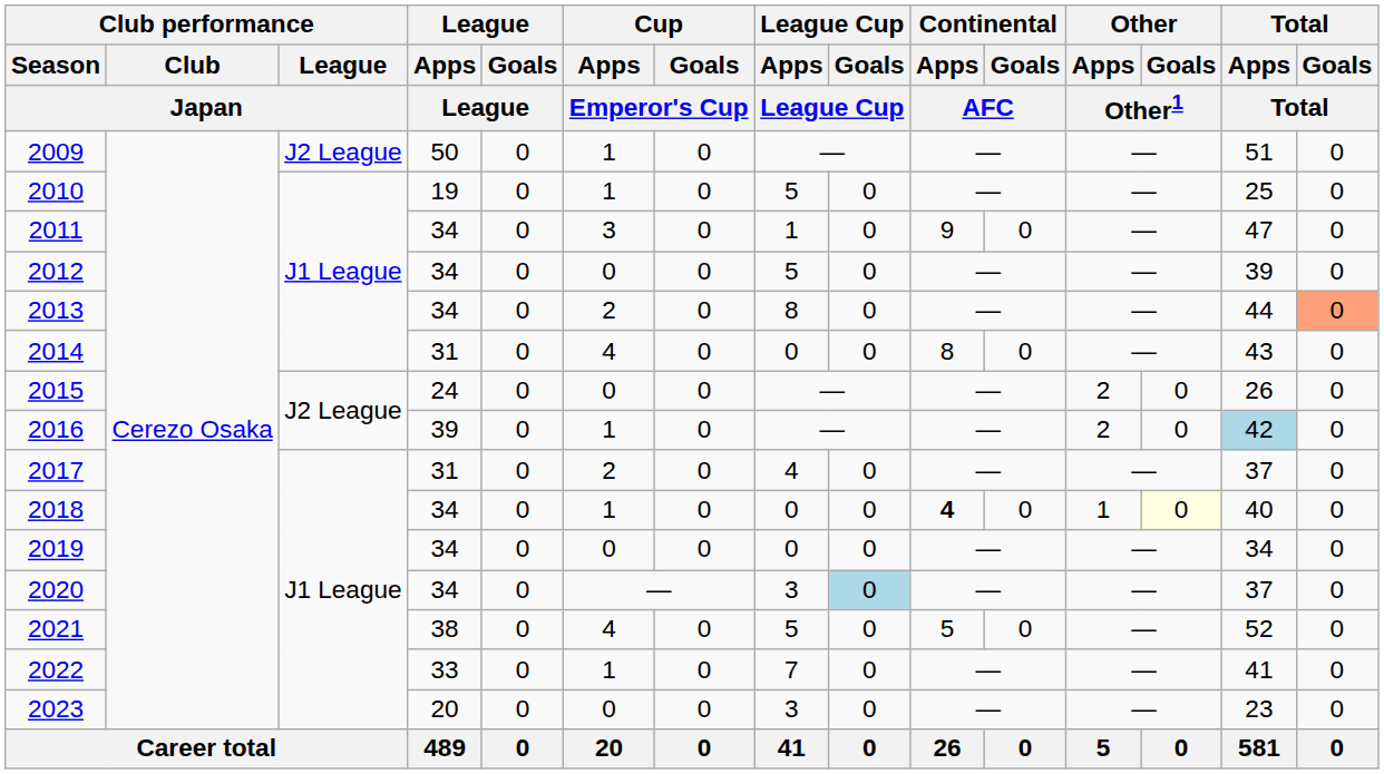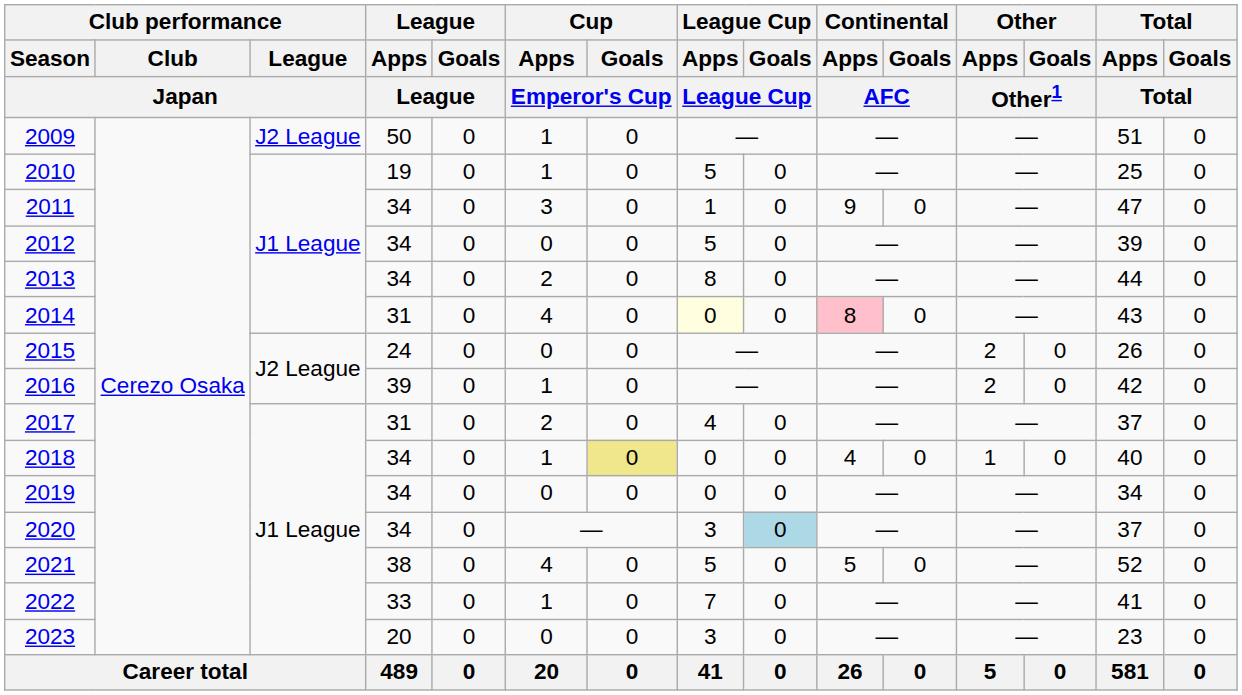2013 | Total / Goals / Total: lightsalmon background -> no background
2014 | League Cup / Apps / League Cup: no background -> lightyellow background
2014 | Continental / Apps / AFC: no background -> pink background
2016 | Total / Apps / Total: lightblue background -> no background
2018 | Cup / Goals / Emperor's Cup: no background -> khaki background
2018 | Continental / Apps / AFC: bold -> normal
2018 | Other / Goals / Other1: lightyellow background -> no background
